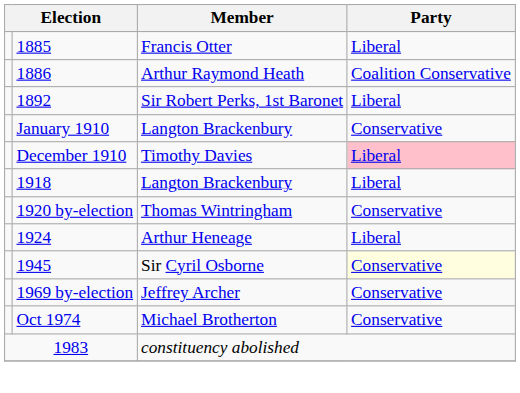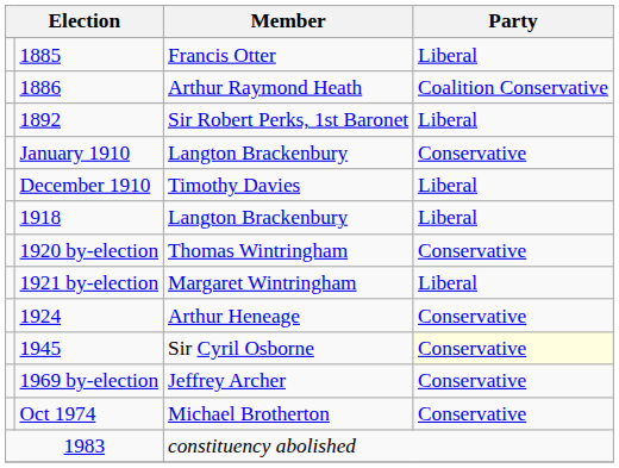Timothy Davies | Party: pink background -> no background
+ row: 1921 by-election | Margaret Wintringham | Liberal
Arthur Heneage | Party: Liberal -> Conservative
